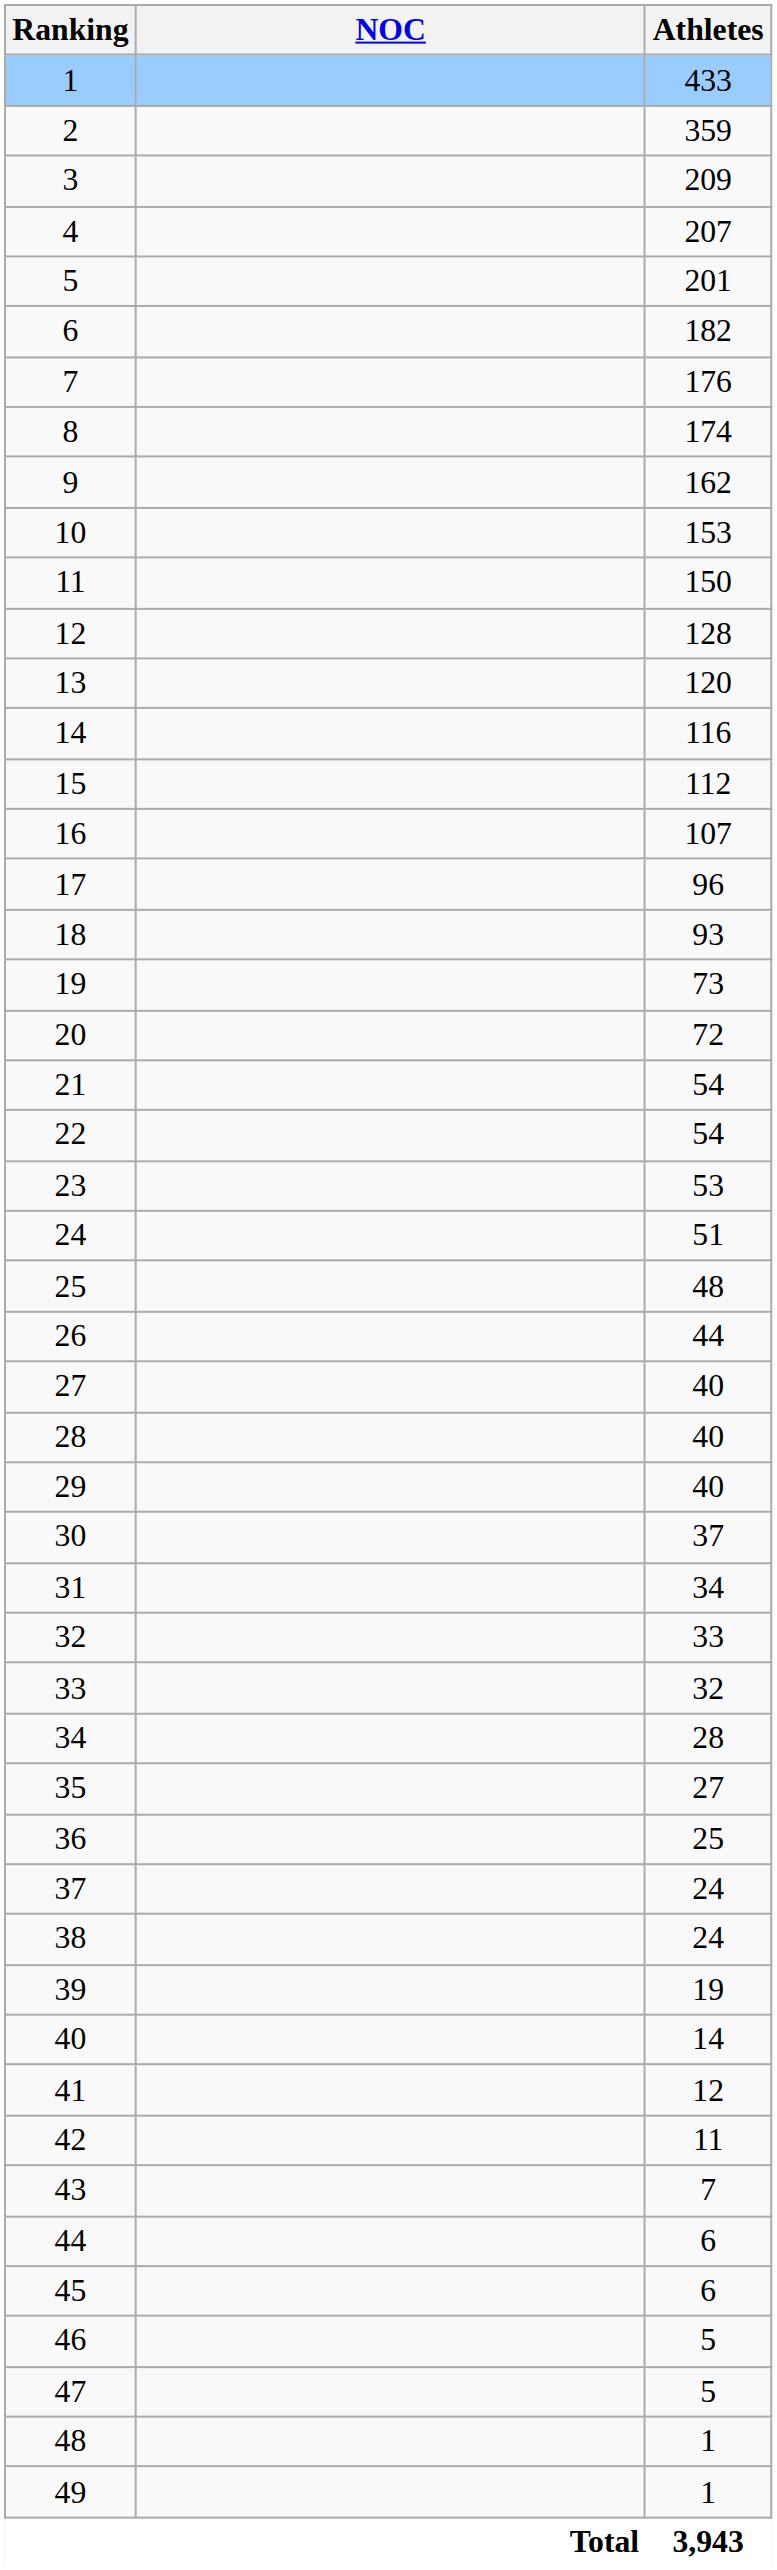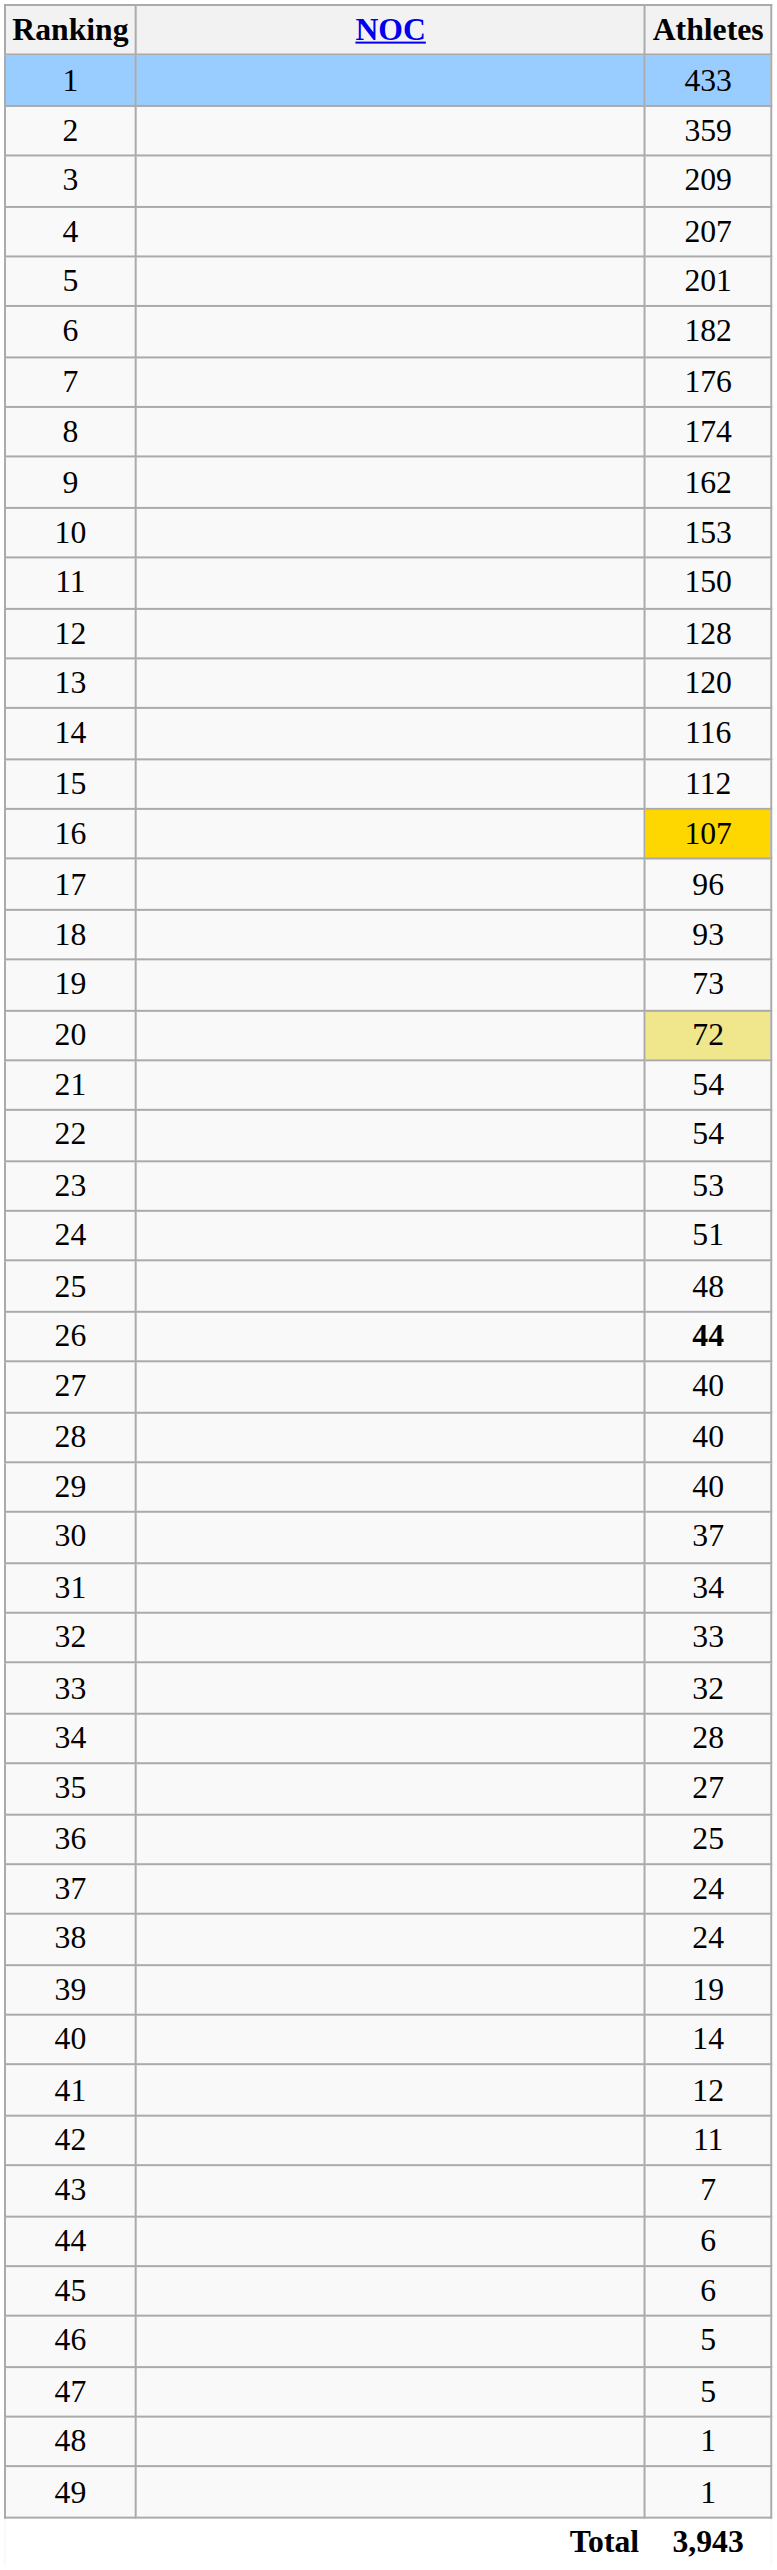16 | Athletes: no background -> gold background
20 | Athletes: no background -> khaki background
26 | Athletes: normal -> bold
